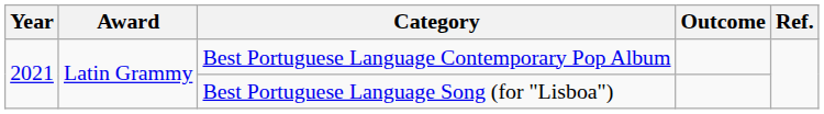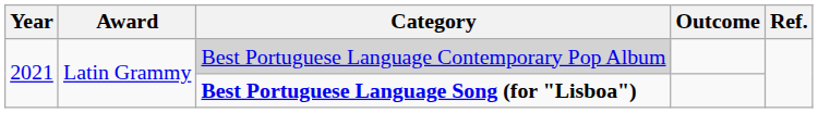Best Portuguese Language Contemporary Pop Album | Category: no background -> lightgrey background
Best Portuguese Language Song (for "Lisboa") | Category: normal -> bold
